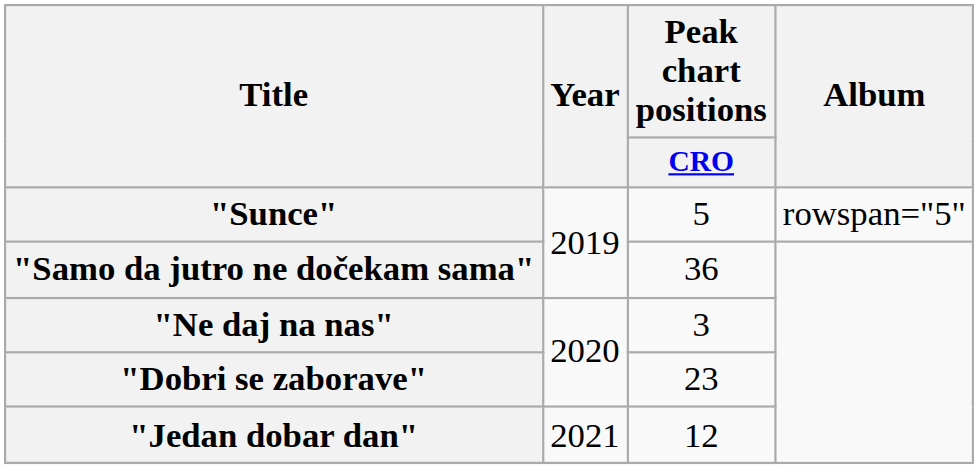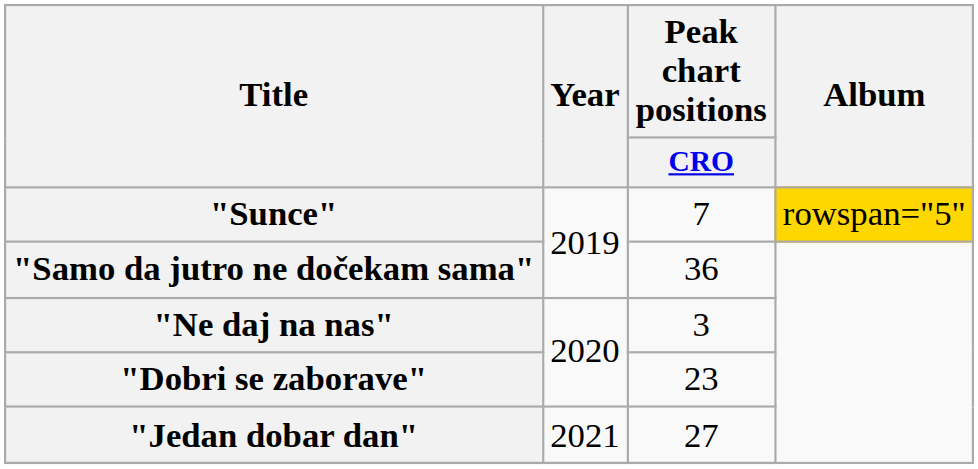"Sunce" | Peak chart positions / CRO: 5 -> 7
"Sunce" | Album: no background -> gold background
"Jedan dobar dan" | Peak chart positions / CRO: 12 -> 27
